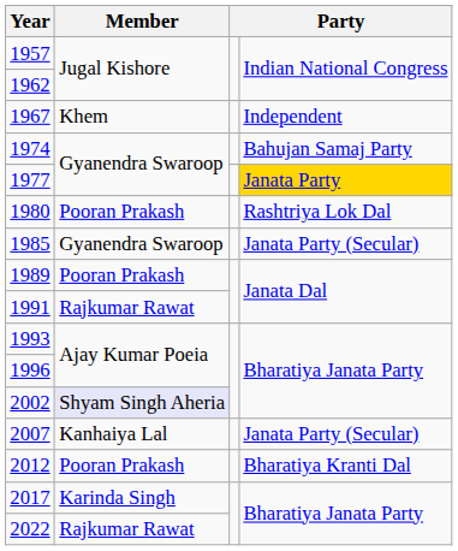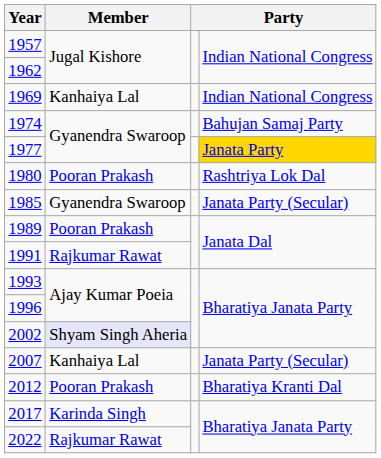- row: 1967 | Khem | Independent
+ row: 1969 | Kanhaiya Lal | Indian National Congress
